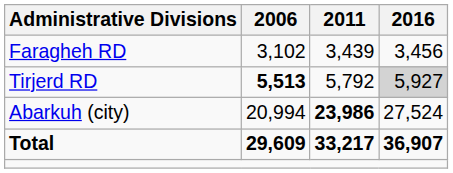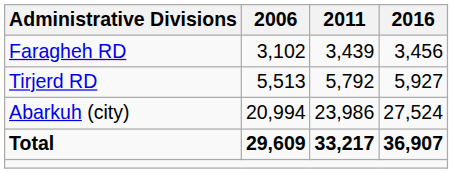Tirjerd RD | 2006: bold -> normal
Tirjerd RD | 2016: lightgrey background -> no background
Abarkuh (city) | 2011: bold -> normal
